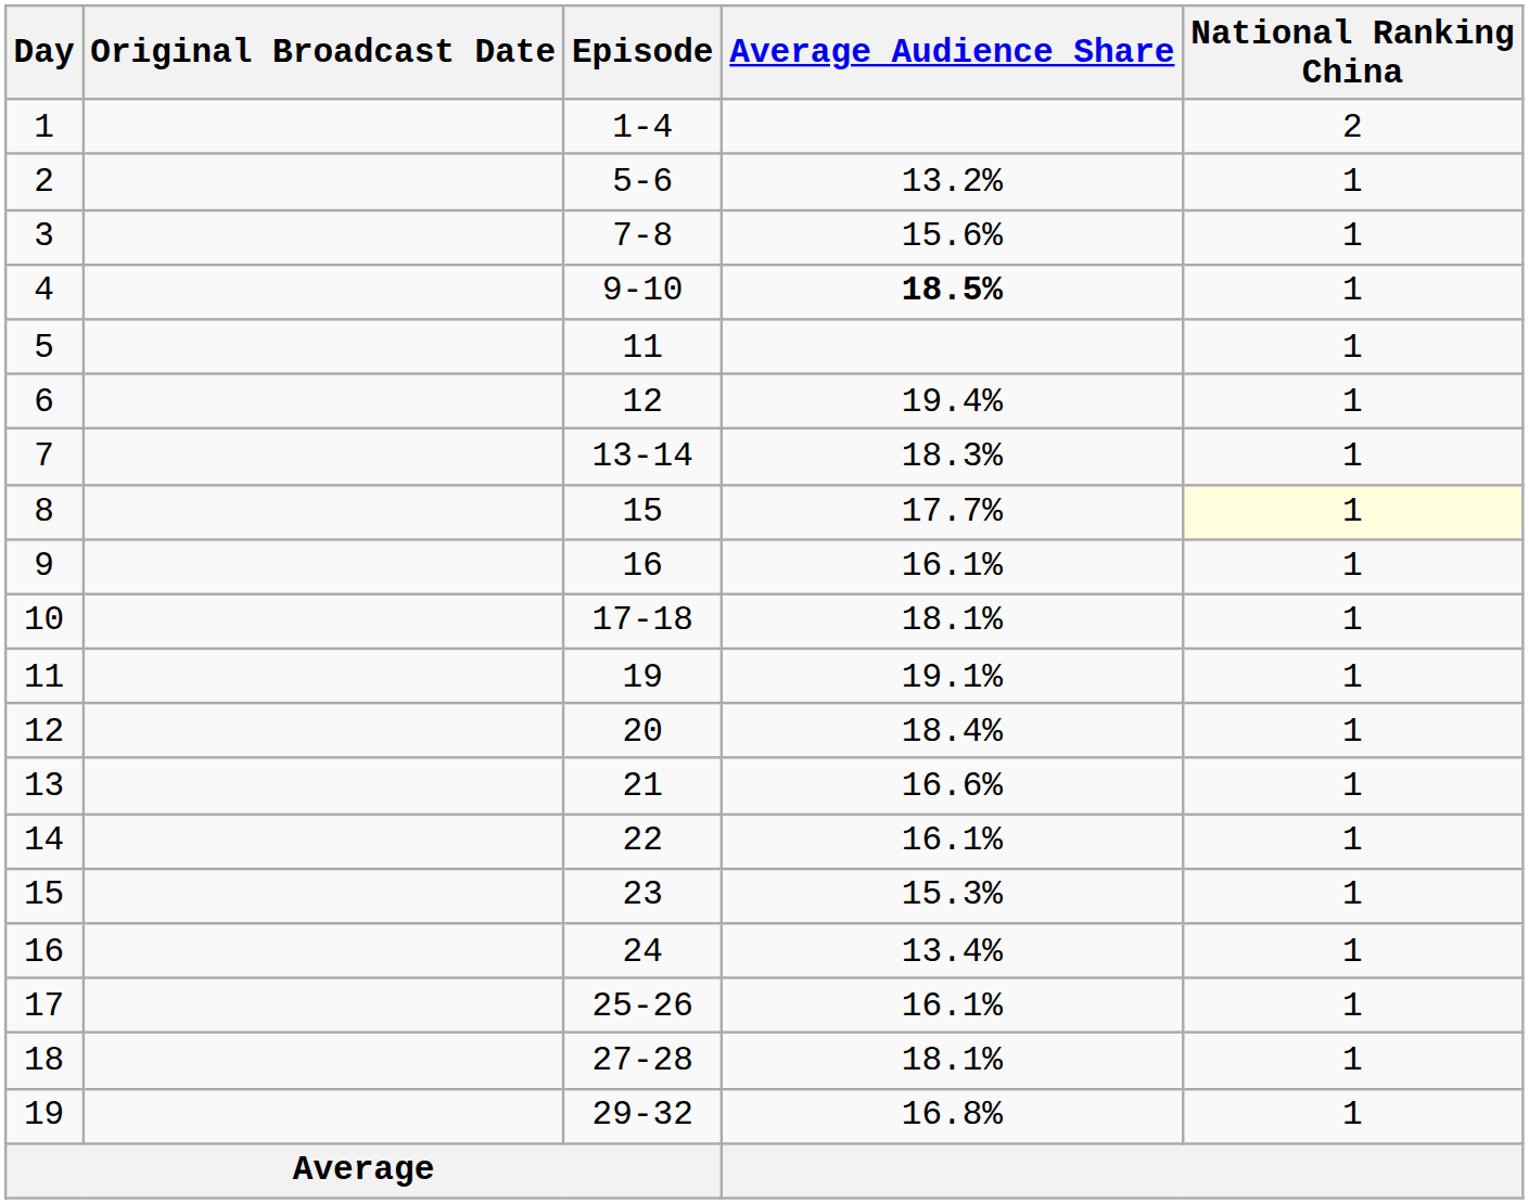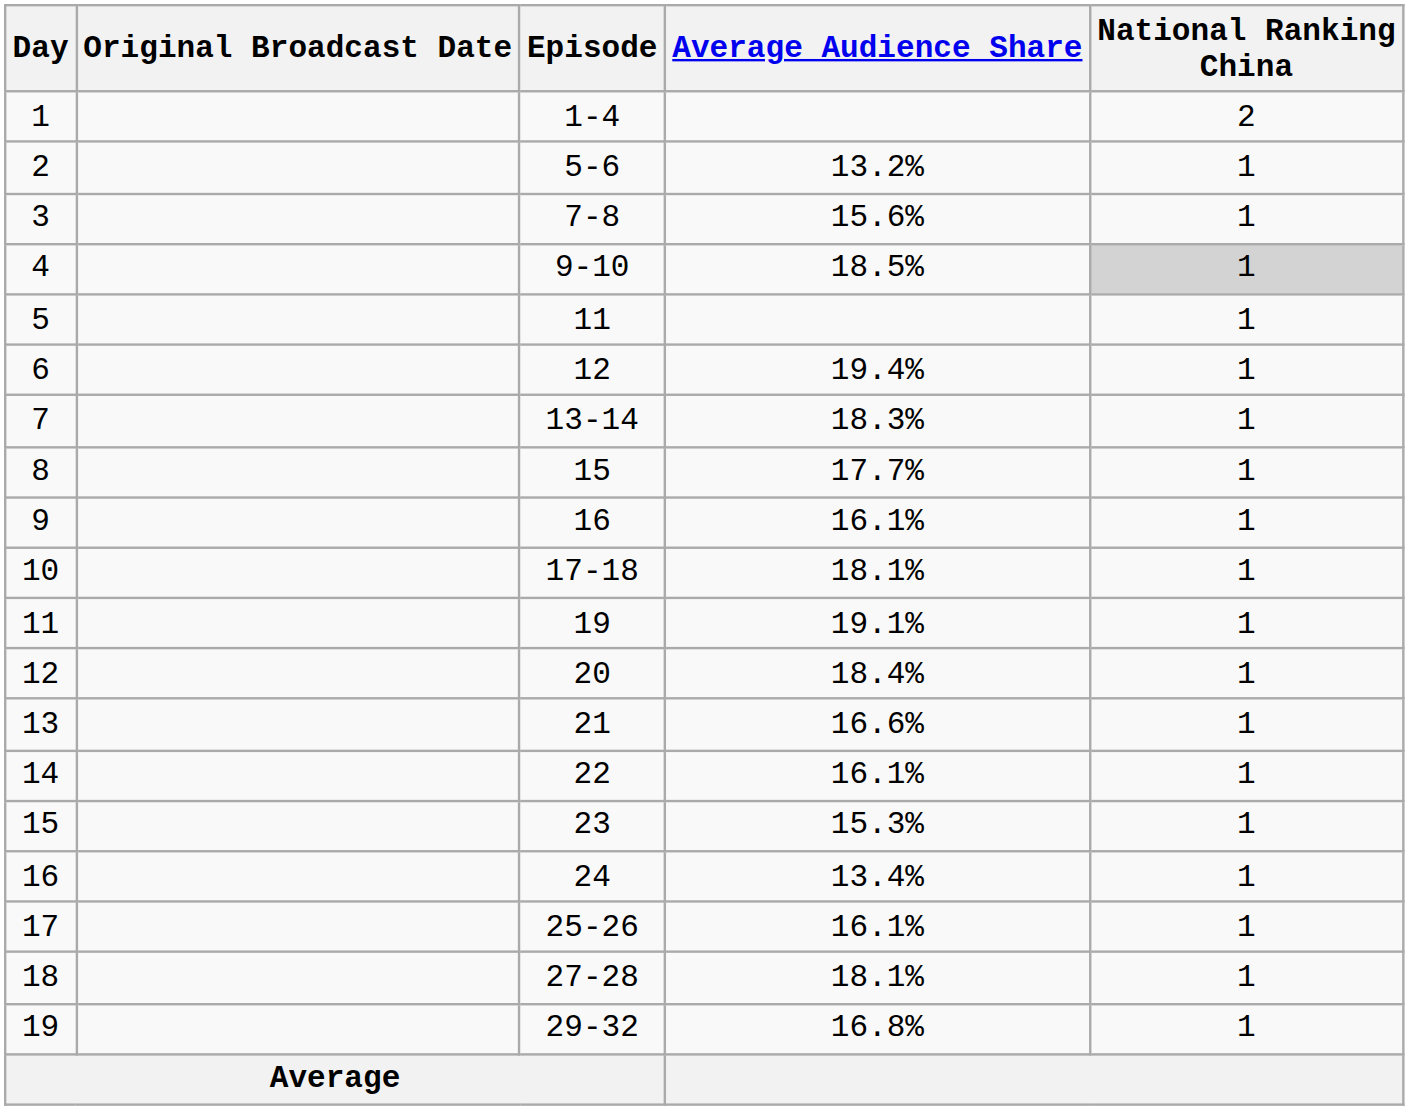4 | Average Audience Share: bold -> normal
4 | National Ranking China: no background -> lightgrey background
8 | National Ranking China: lightyellow background -> no background
